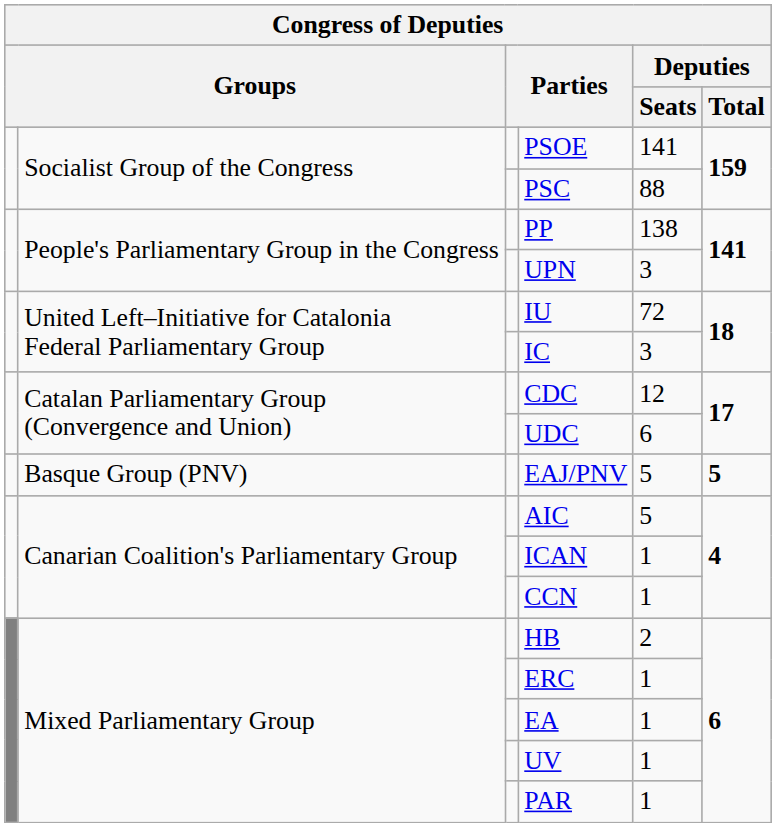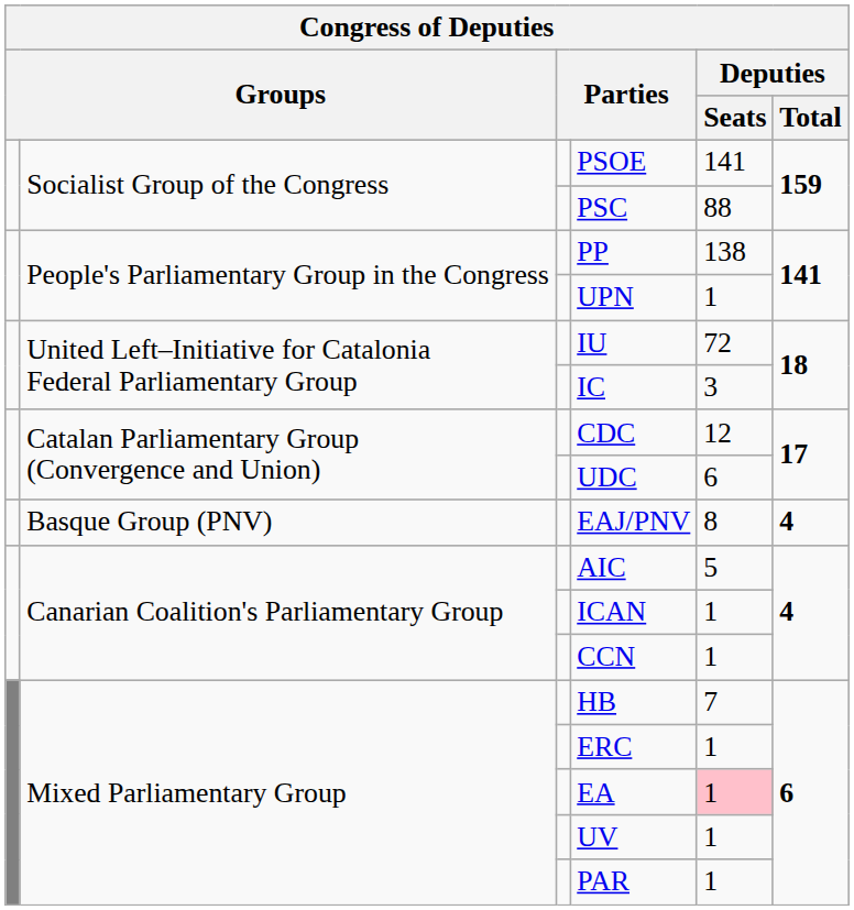UPN | Deputies / Seats: 3 -> 1
EAJ/PNV | Deputies / Seats: 5 -> 8
EAJ/PNV | Deputies / Total: 5 -> 4
HB | Deputies / Seats: 2 -> 7
EA | Deputies / Seats: no background -> pink background
